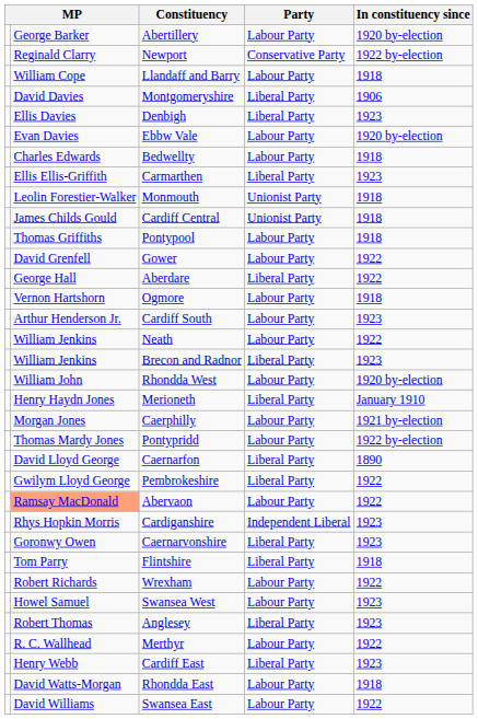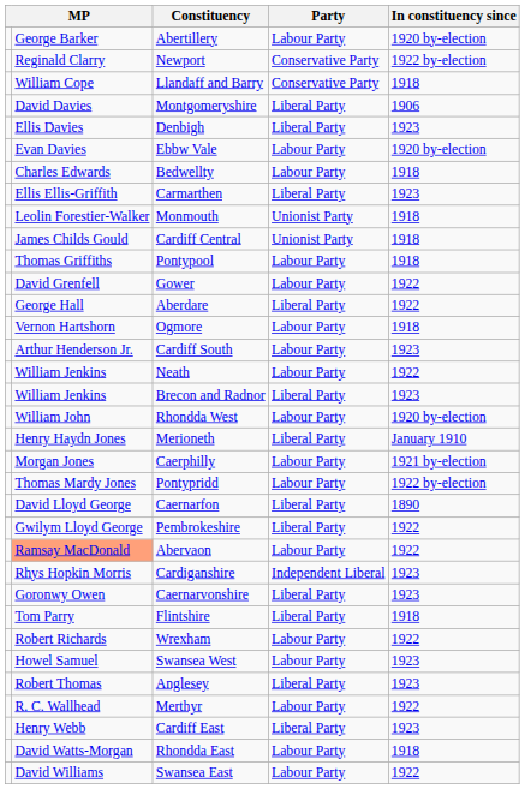Llandaff and Barry | Party: Labour Party -> Conservative Party
